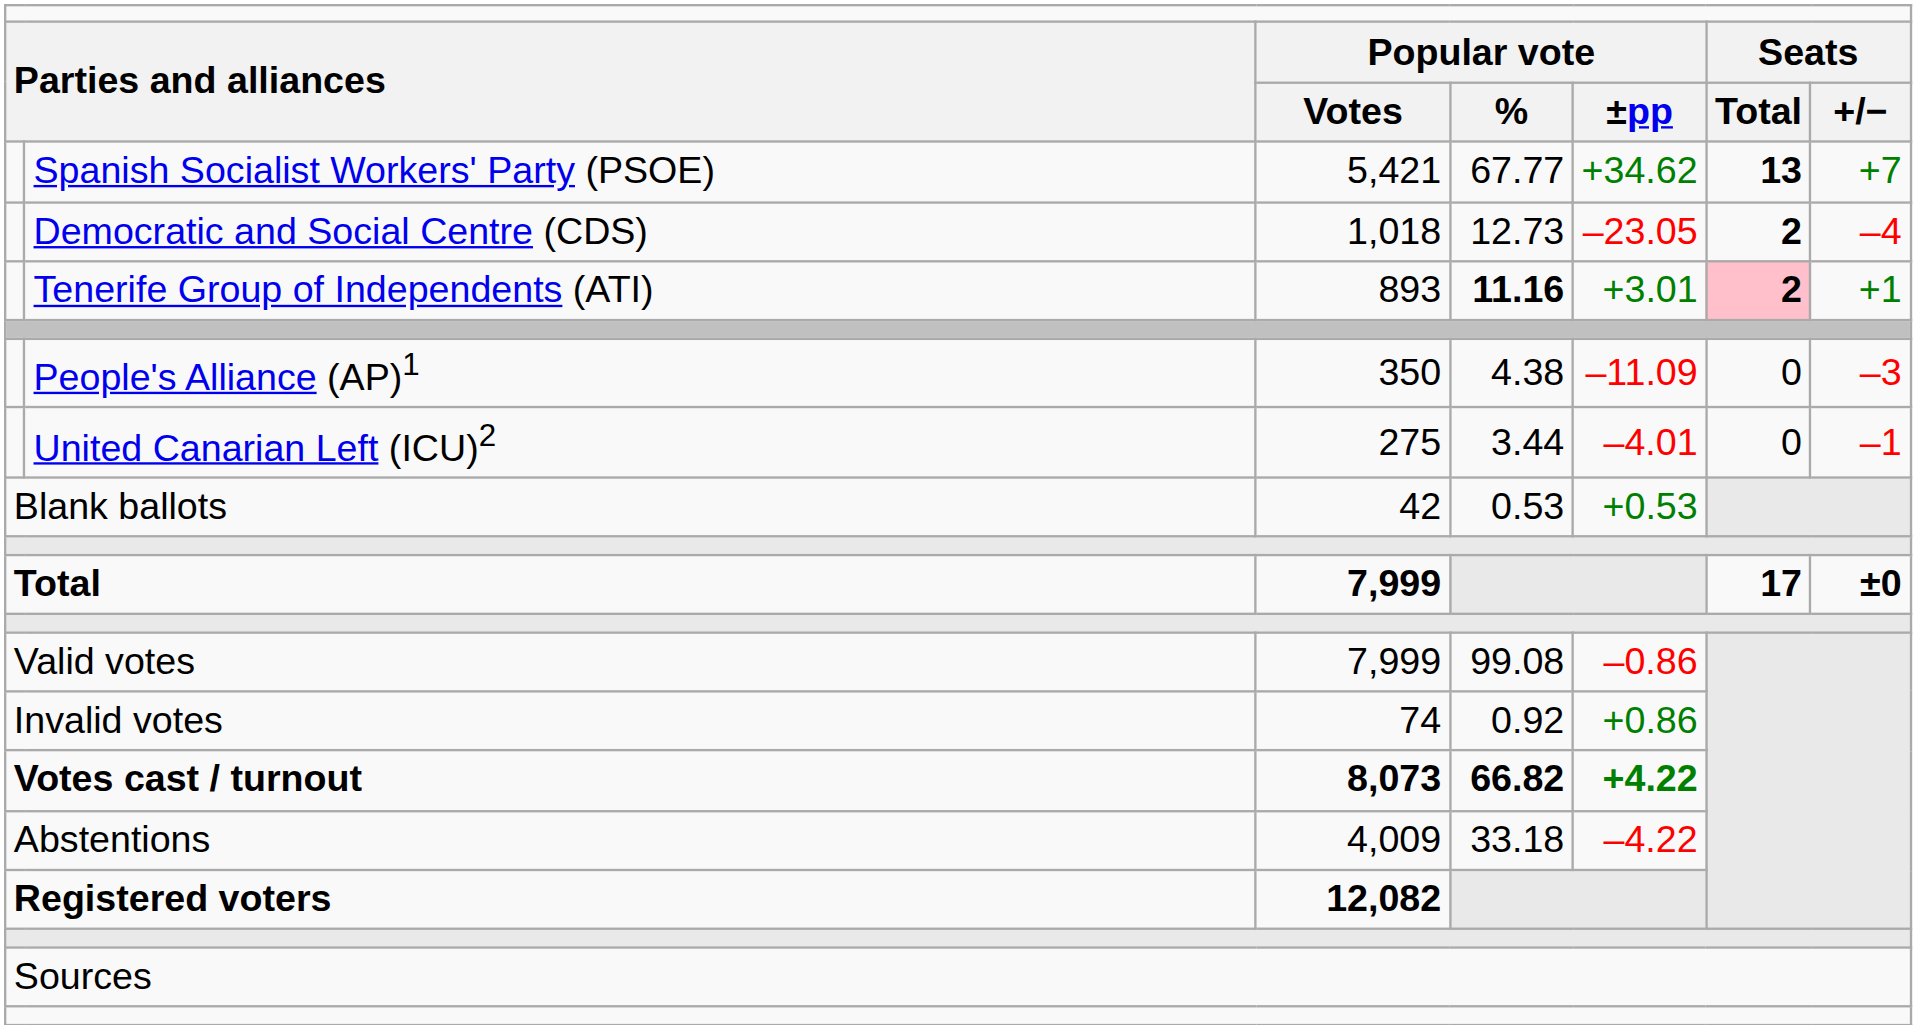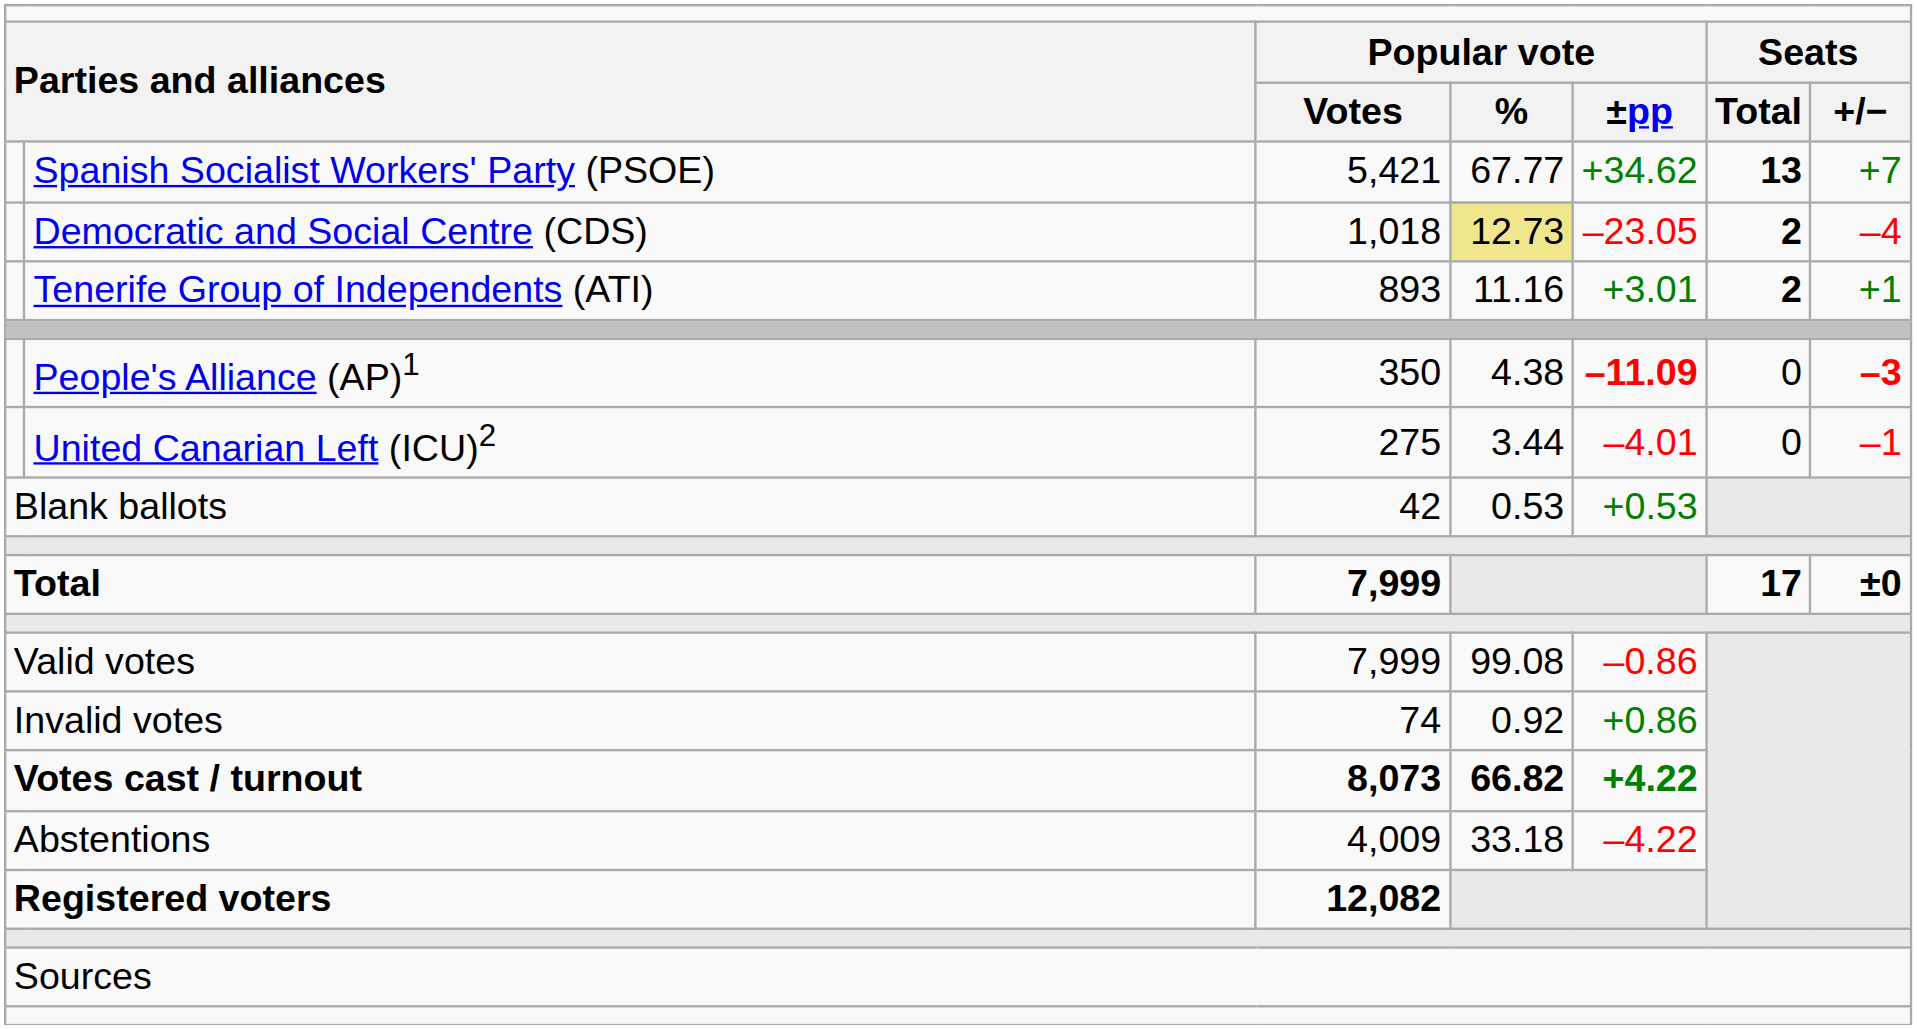Democratic and Social Centre (CDS) | column 4: no background -> khaki background
Tenerife Group of Independents (ATI) | column 4: bold -> normal
Tenerife Group of Independents (ATI) | column 6: pink background -> no background
People's Alliance (AP)1 | column 5: normal -> bold
People's Alliance (AP)1 | column 7: normal -> bold
